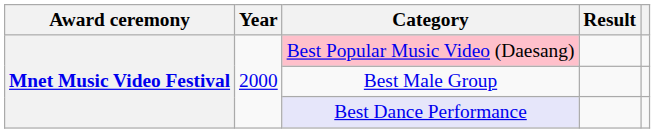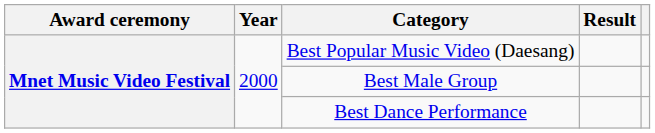Best Popular Music Video (Daesang) | Category: pink background -> no background
Best Dance Performance | Category: lavender background -> no background
